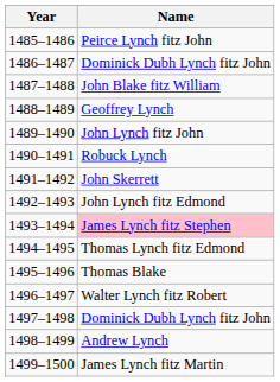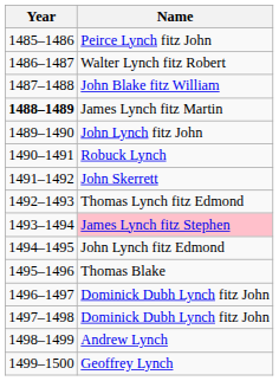row 3 | Name: Dominick Dubh Lynch fitz John -> Walter Lynch fitz Robert
row 5 | Year: normal -> bold
row 5 | Name: Geoffrey Lynch -> James Lynch fitz Martin
row 9 | Name: John Lynch fitz Edmond -> Thomas Lynch fitz Edmond
row 11 | Name: Thomas Lynch fitz Edmond -> John Lynch fitz Edmond
row 13 | Name: Walter Lynch fitz Robert -> Dominick Dubh Lynch fitz John
row 16 | Name: James Lynch fitz Martin -> Geoffrey Lynch
